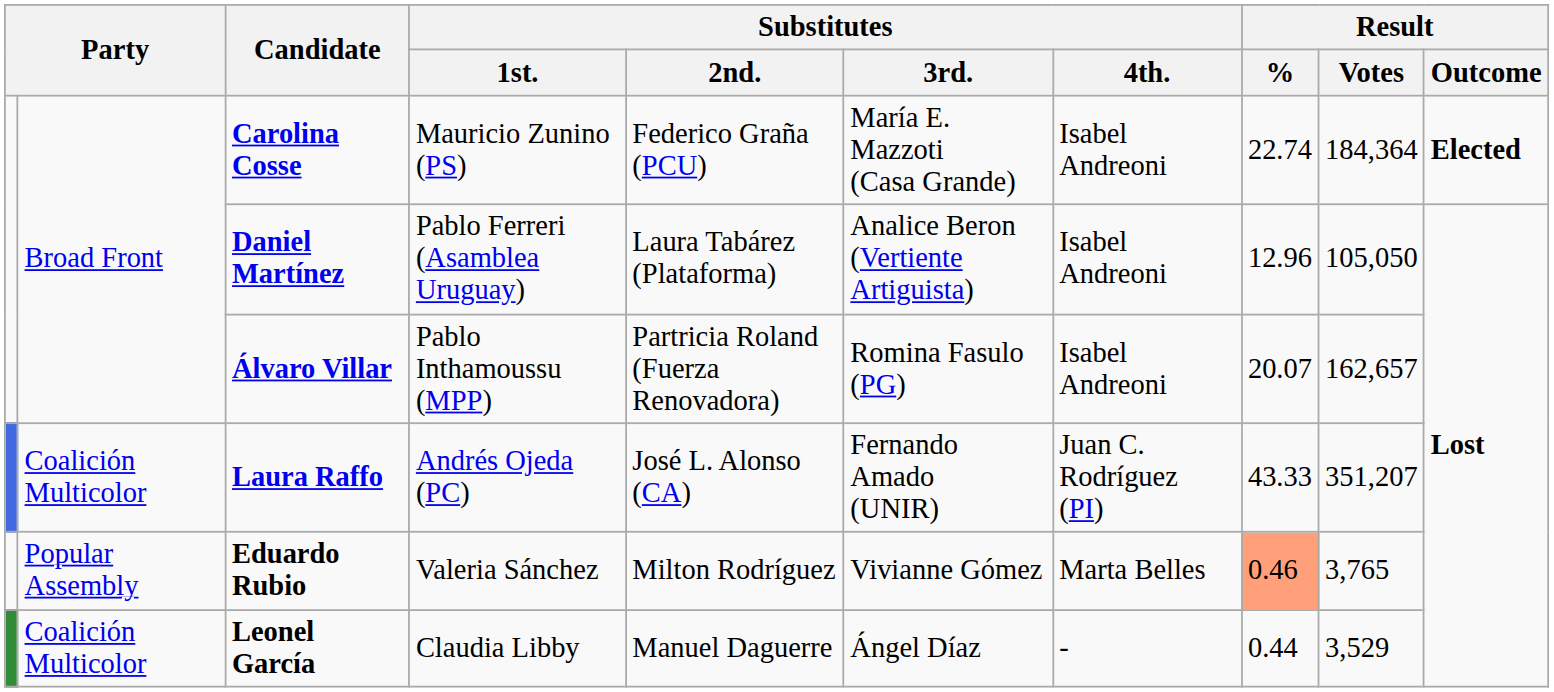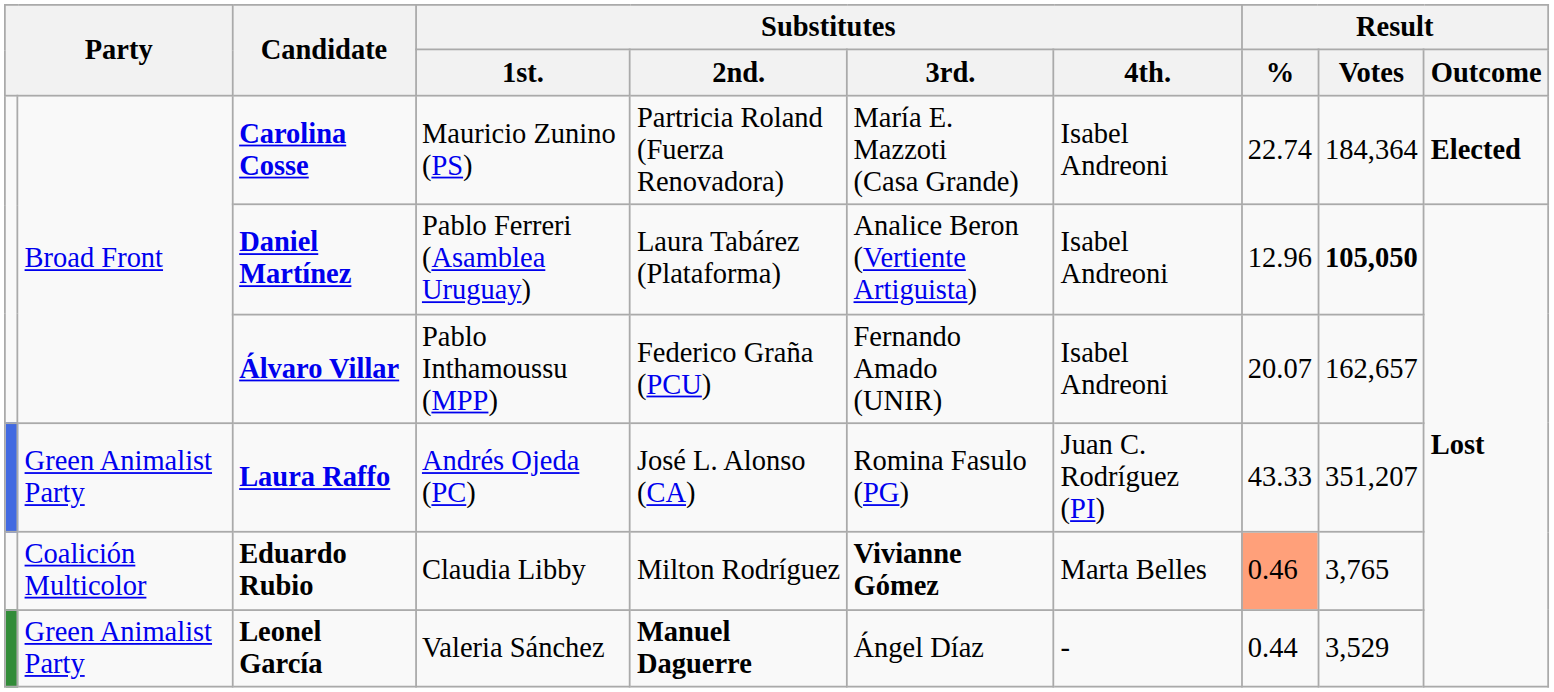Carolina Cosse | Substitutes / 2nd.: Federico Graña (PCU) -> Partricia Roland (Fuerza Renovadora)
Daniel Martínez | Result / Votes: normal -> bold
Álvaro Villar | Substitutes / 2nd.: Partricia Roland (Fuerza Renovadora) -> Federico Graña (PCU)
Álvaro Villar | Substitutes / 3rd.: Romina Fasulo (PG) -> Fernando Amado (UNIR)
Laura Raffo | column 2: Coalición Multicolor -> Green Animalist Party
Laura Raffo | Substitutes / 3rd.: Fernando Amado (UNIR) -> Romina Fasulo (PG)
Eduardo Rubio | column 2: Popular Assembly -> Coalición Multicolor
Eduardo Rubio | Substitutes / 1st.: Valeria Sánchez -> Claudia Libby
Eduardo Rubio | Substitutes / 3rd.: normal -> bold
Leonel García | column 2: Coalición Multicolor -> Green Animalist Party
Leonel García | Substitutes / 1st.: Claudia Libby -> Valeria Sánchez
Leonel García | Substitutes / 2nd.: normal -> bold
